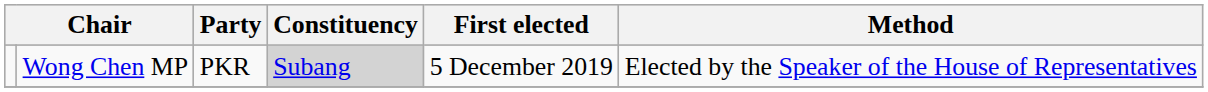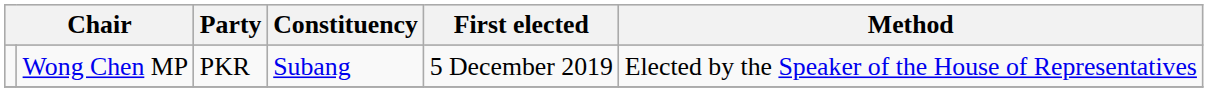Wong Chen MP | Constituency: lightgrey background -> no background
